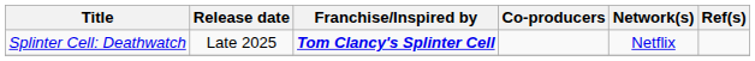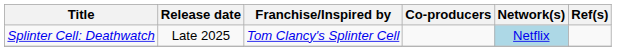Splinter Cell: Deathwatch | Franchise/Inspired by: bold -> normal
Splinter Cell: Deathwatch | Network(s): no background -> lightblue background
